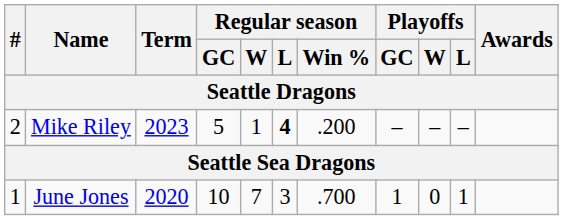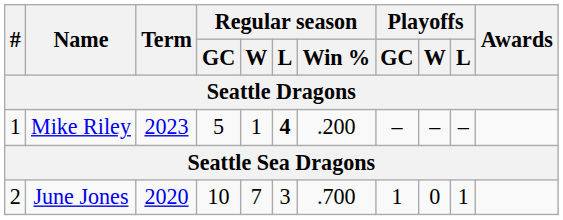Mike Riley | #: 2 -> 1
June Jones | #: 1 -> 2
